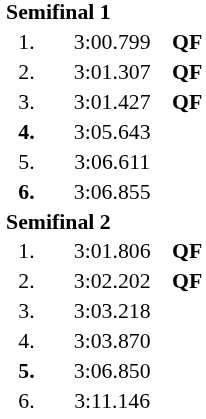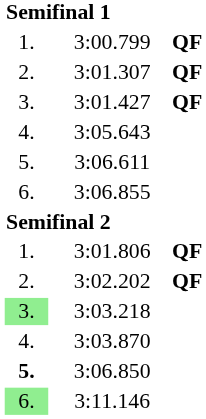3:05.643 | column 1: bold -> normal
3:06.855 | column 1: bold -> normal
3:03.218 | column 1: no background -> lightgreen background
3:11.146 | column 1: no background -> lightgreen background
